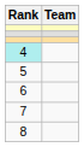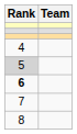row 5 | Rank: paleturquoise background -> no background
row 6 | Rank: no background -> lightgrey background
row 7 | Rank: normal -> bold
